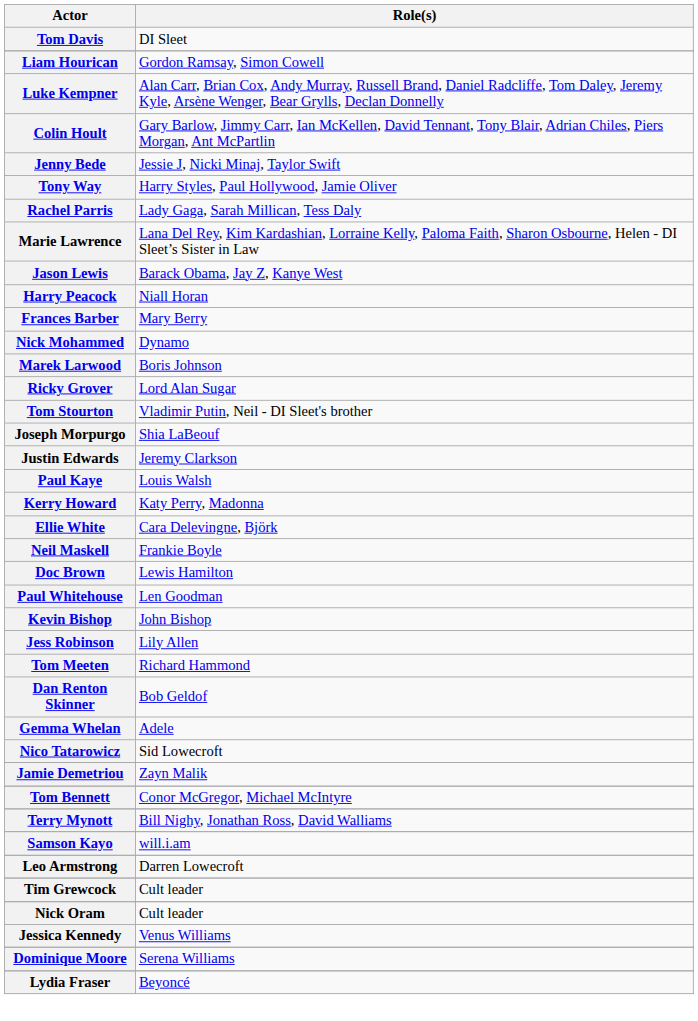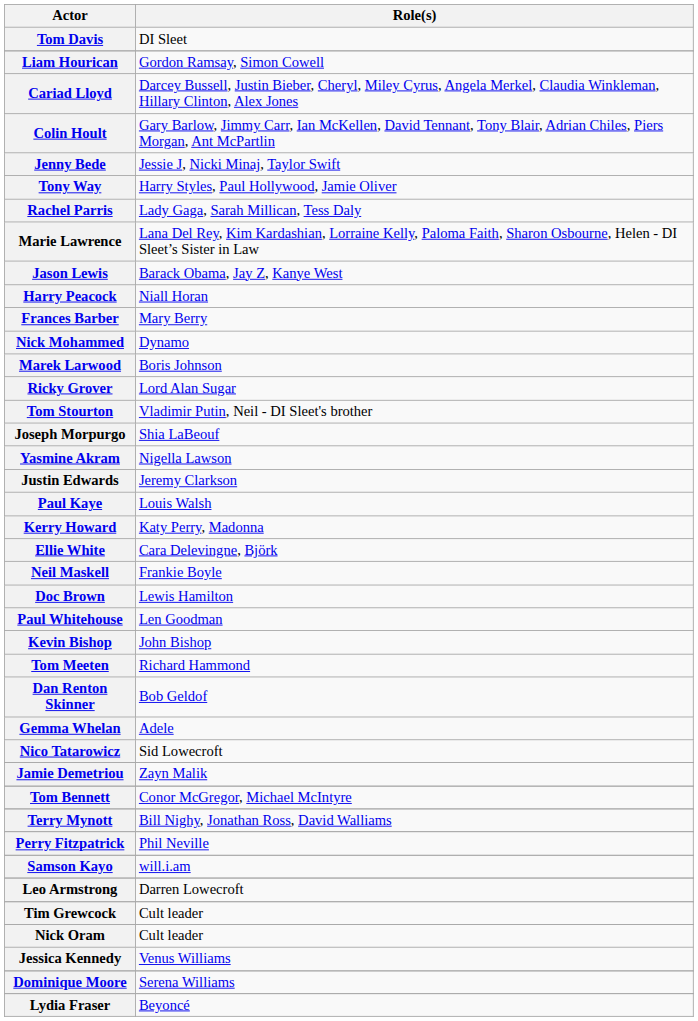- row: Luke Kempner | Alan Carr, Brian Cox, Andy Murray, Russell Brand, Daniel Radcliffe, Tom Daley, Jeremy Kyle, Arsène Wenger, Bear Grylls, Declan Donnelly
+ row: Cariad Lloyd | Darcey Bussell, Justin Bieber, Cheryl, Miley Cyrus, Angela Merkel, Claudia Winkleman, Hillary Clinton, Alex Jones
+ row: Yasmine Akram | Nigella Lawson
- row: Jess Robinson | Lily Allen
+ row: Perry Fitzpatrick | Phil Neville
